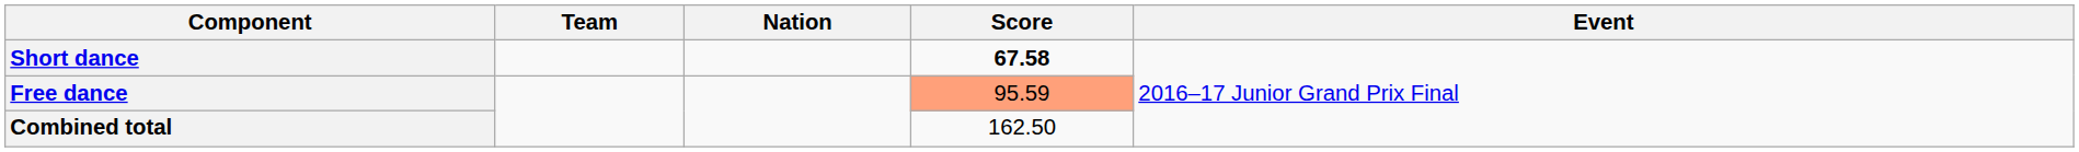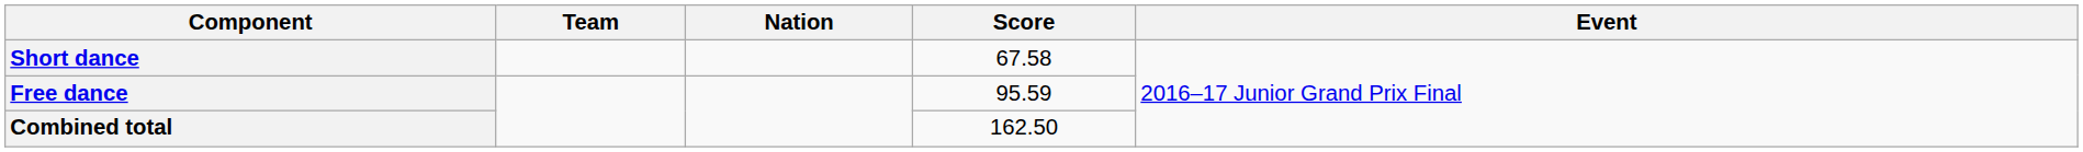Short dance | Score: bold -> normal
Free dance | Score: lightsalmon background -> no background
